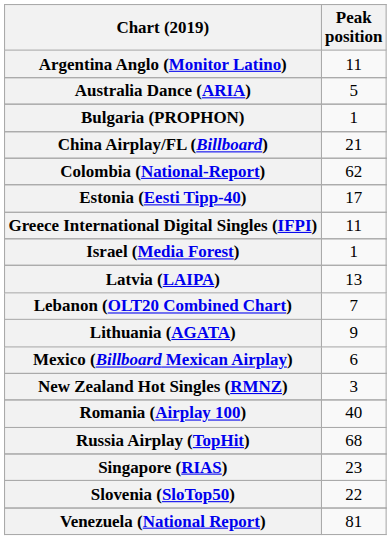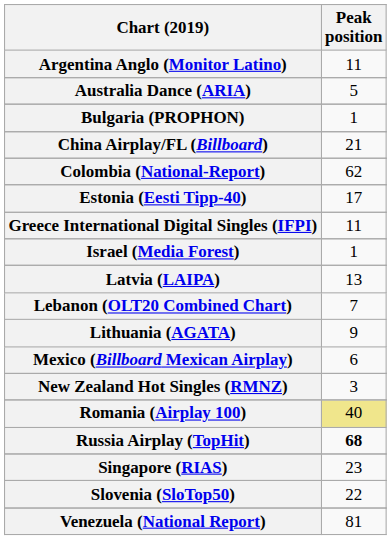Romania (Airplay 100) | Peak position: no background -> khaki background
Russia Airplay (TopHit) | Peak position: normal -> bold
